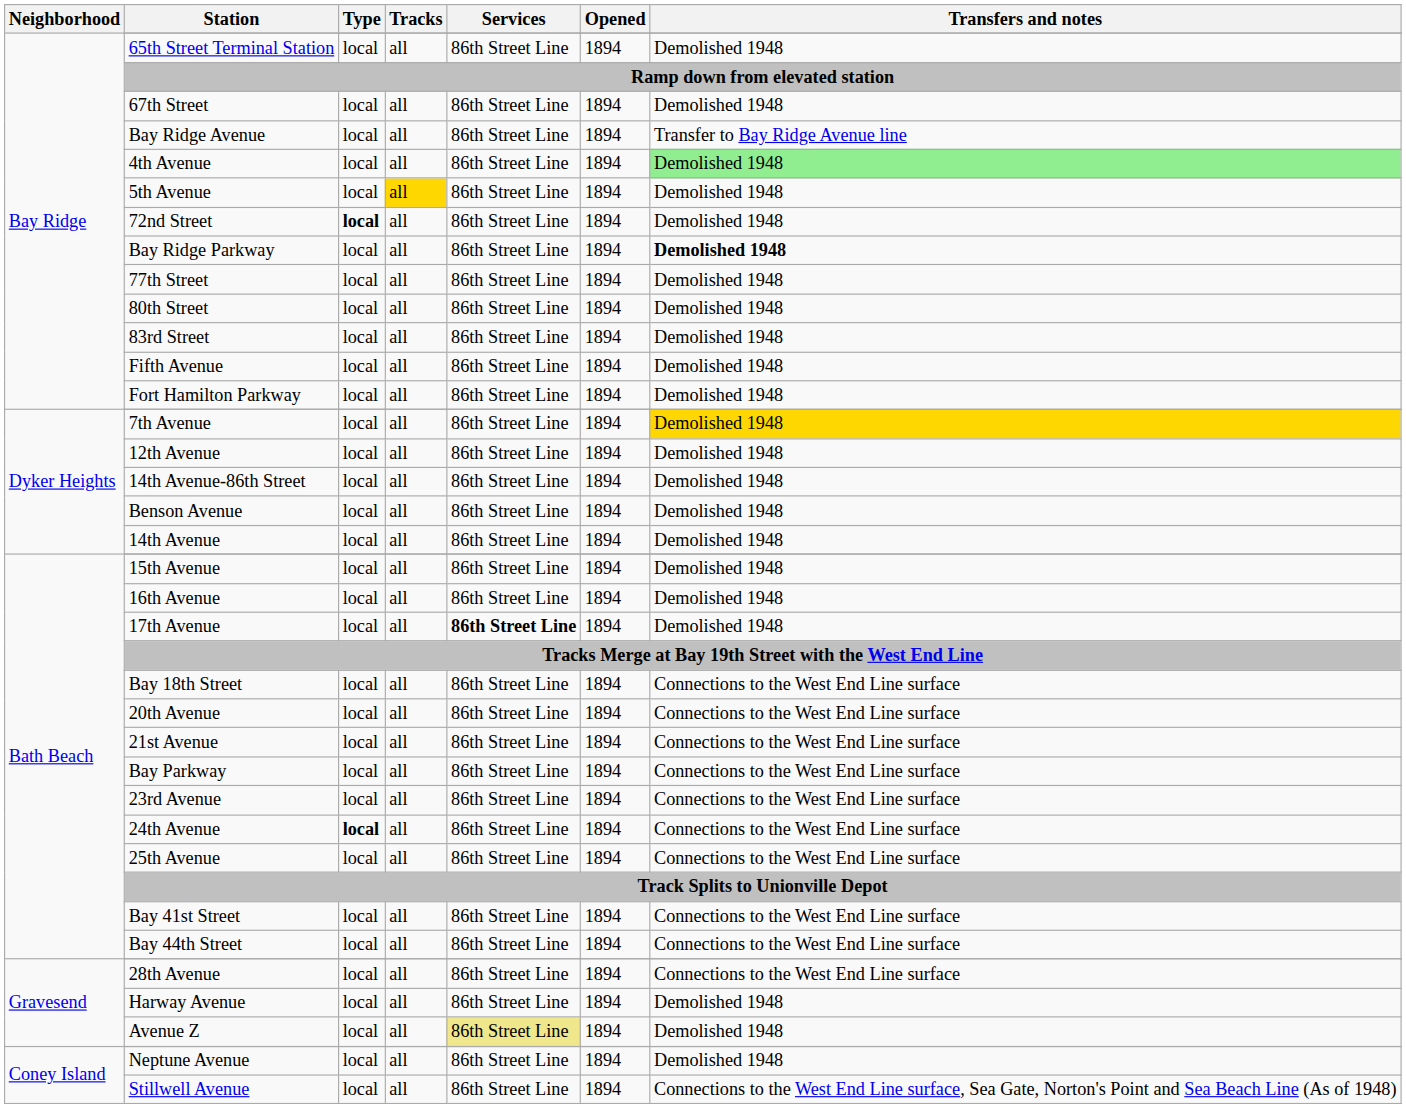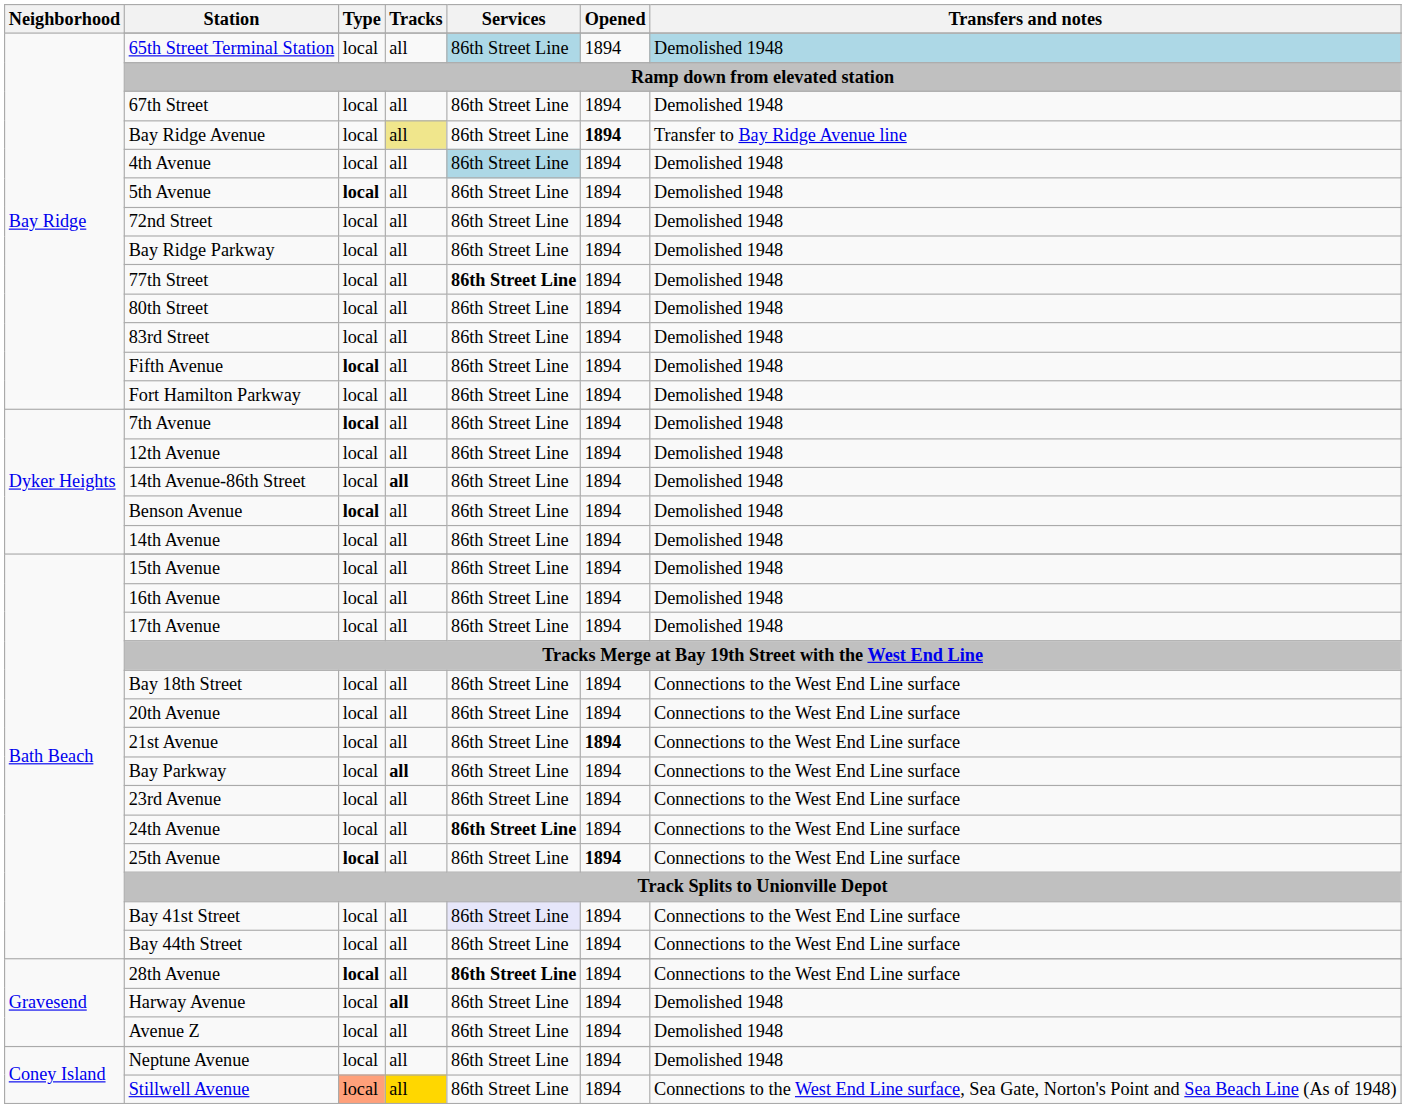65th Street Terminal Station | Services: no background -> lightblue background
65th Street Terminal Station | Transfers and notes: no background -> lightblue background
Bay Ridge Avenue | Tracks: no background -> khaki background
Bay Ridge Avenue | Opened: normal -> bold
4th Avenue | Services: no background -> lightblue background
4th Avenue | Transfers and notes: lightgreen background -> no background
5th Avenue | Type: normal -> bold
5th Avenue | Tracks: gold background -> no background
72nd Street | Type: bold -> normal
Bay Ridge Parkway | Transfers and notes: bold -> normal
77th Street | Services: normal -> bold
Fifth Avenue | Type: normal -> bold
7th Avenue | Type: normal -> bold
7th Avenue | Transfers and notes: gold background -> no background
14th Avenue-86th Street | Tracks: normal -> bold
Benson Avenue | Type: normal -> bold
17th Avenue | Services: bold -> normal
21st Avenue | Opened: normal -> bold
Bay Parkway | Tracks: normal -> bold
24th Avenue | Type: bold -> normal
24th Avenue | Services: normal -> bold
25th Avenue | Type: normal -> bold
25th Avenue | Opened: normal -> bold
Bay 41st Street | Services: no background -> lavender background
28th Avenue | Type: normal -> bold
28th Avenue | Services: normal -> bold
Harway Avenue | Tracks: normal -> bold
Avenue Z | Services: khaki background -> no background
Stillwell Avenue | Type: no background -> lightsalmon background
Stillwell Avenue | Tracks: no background -> gold background
